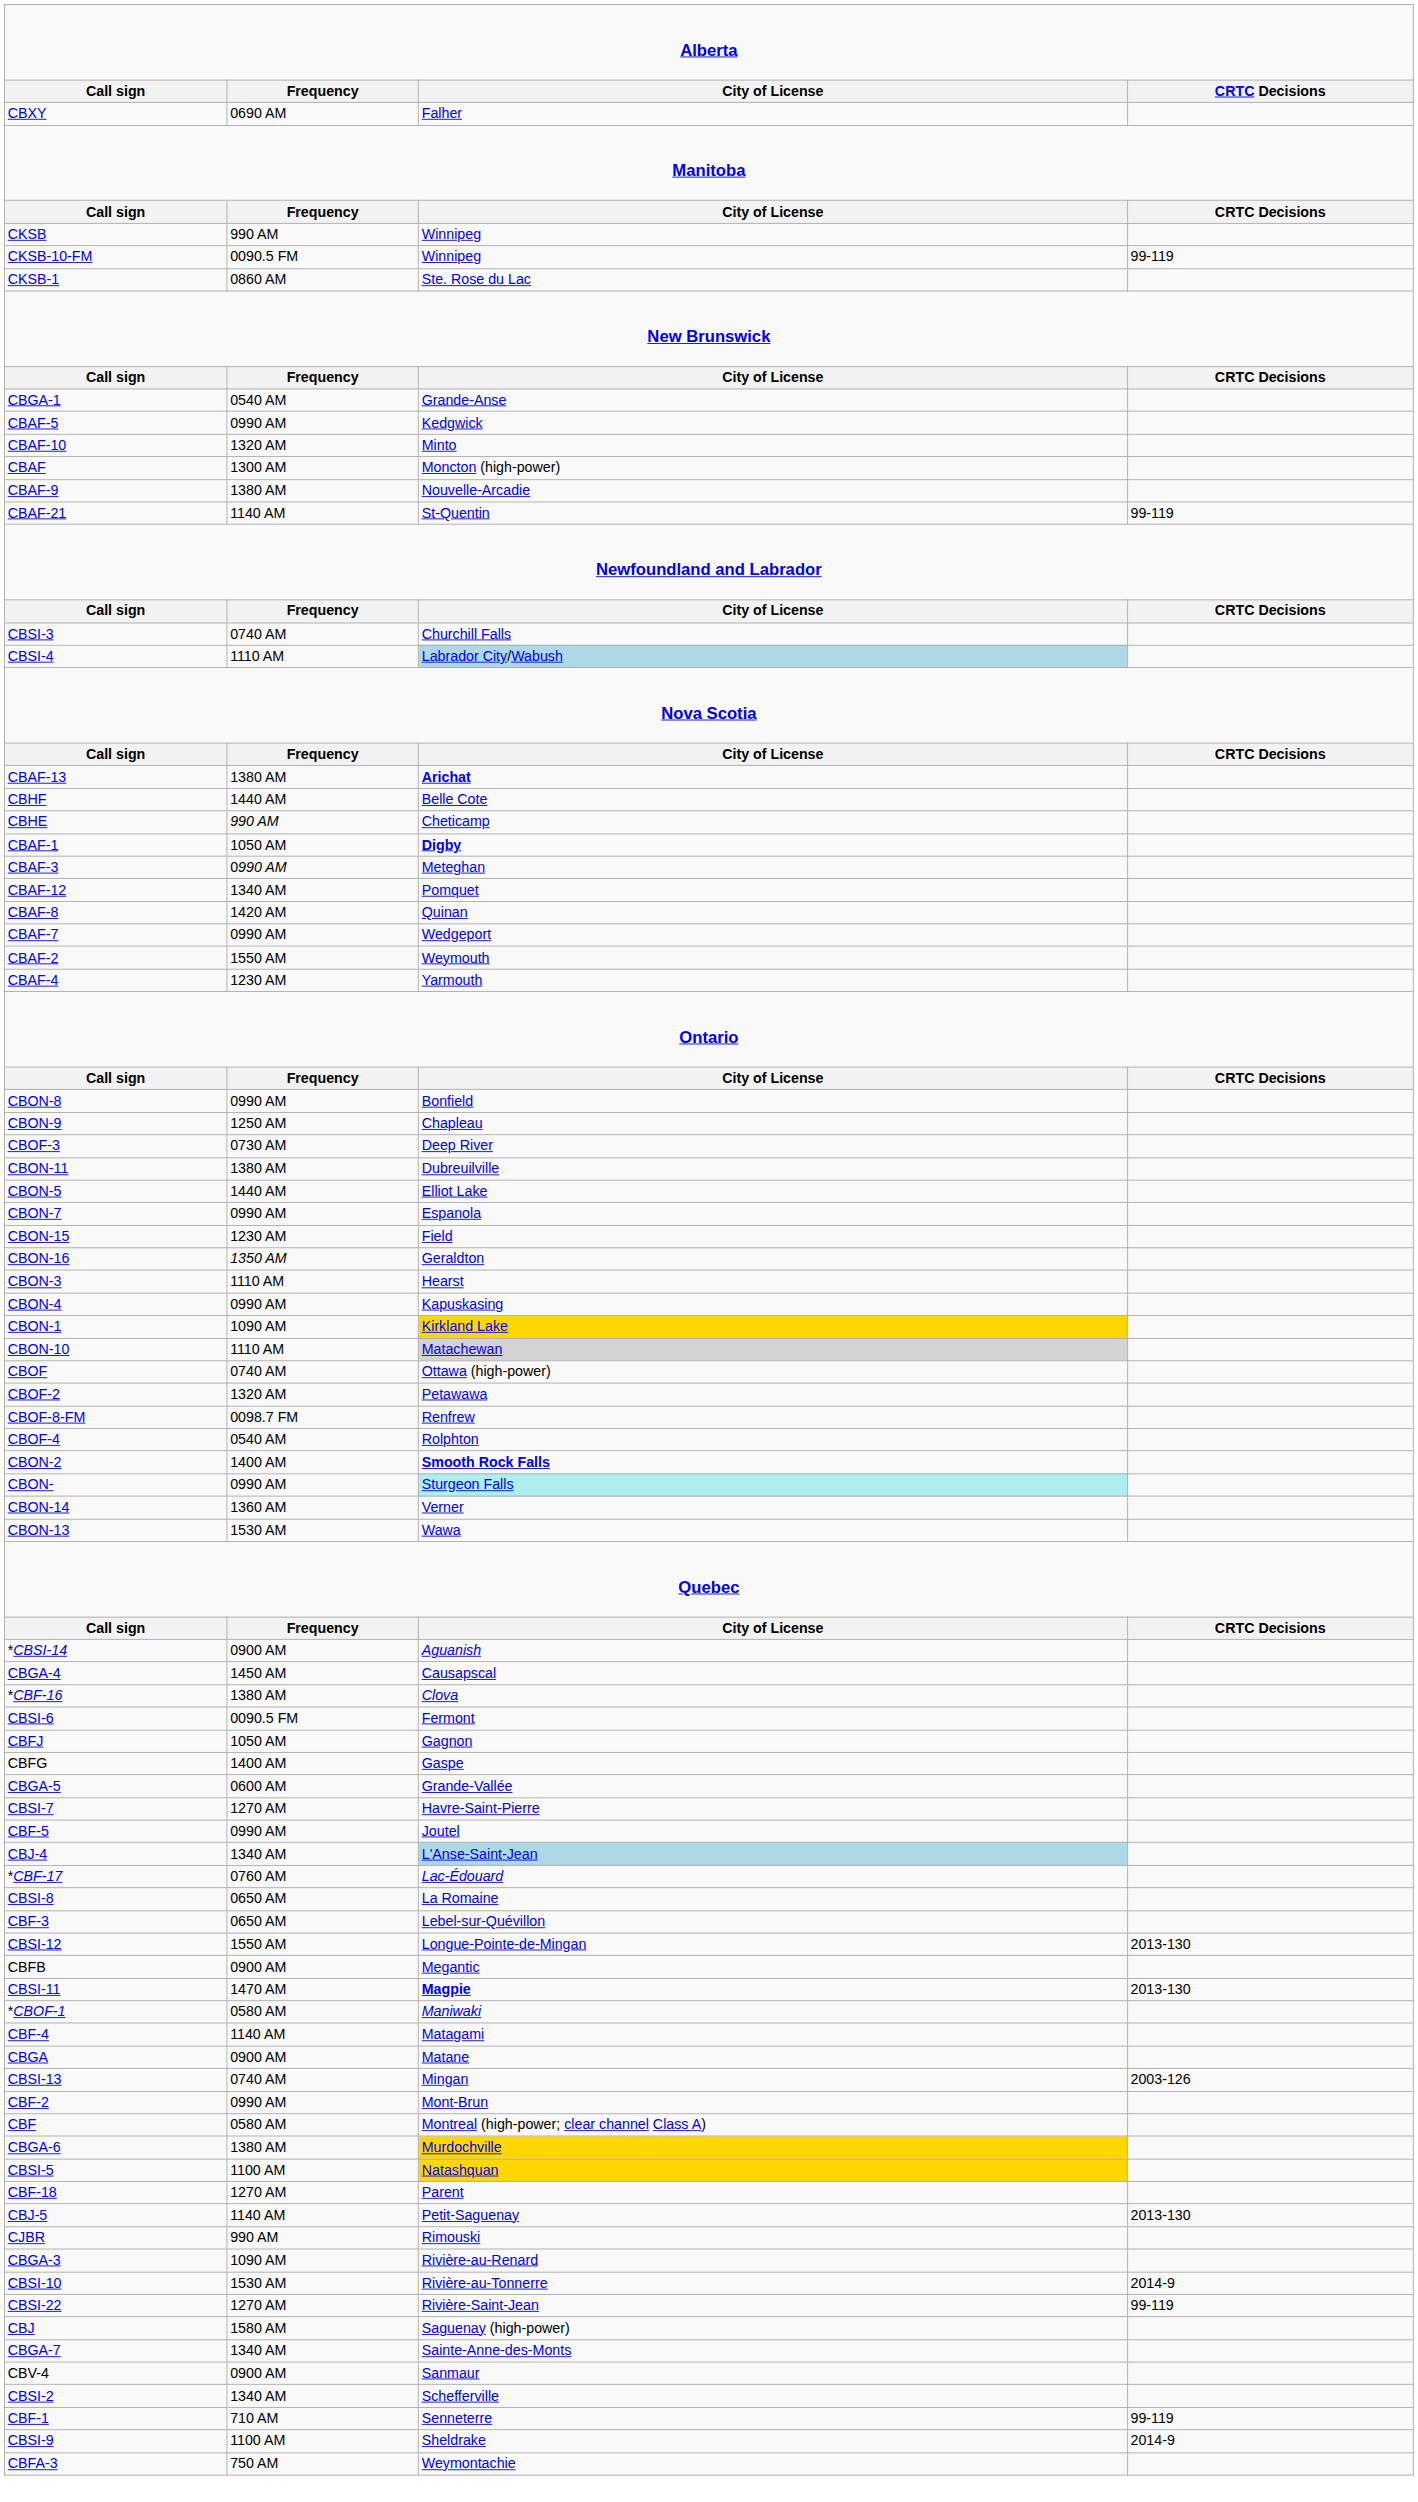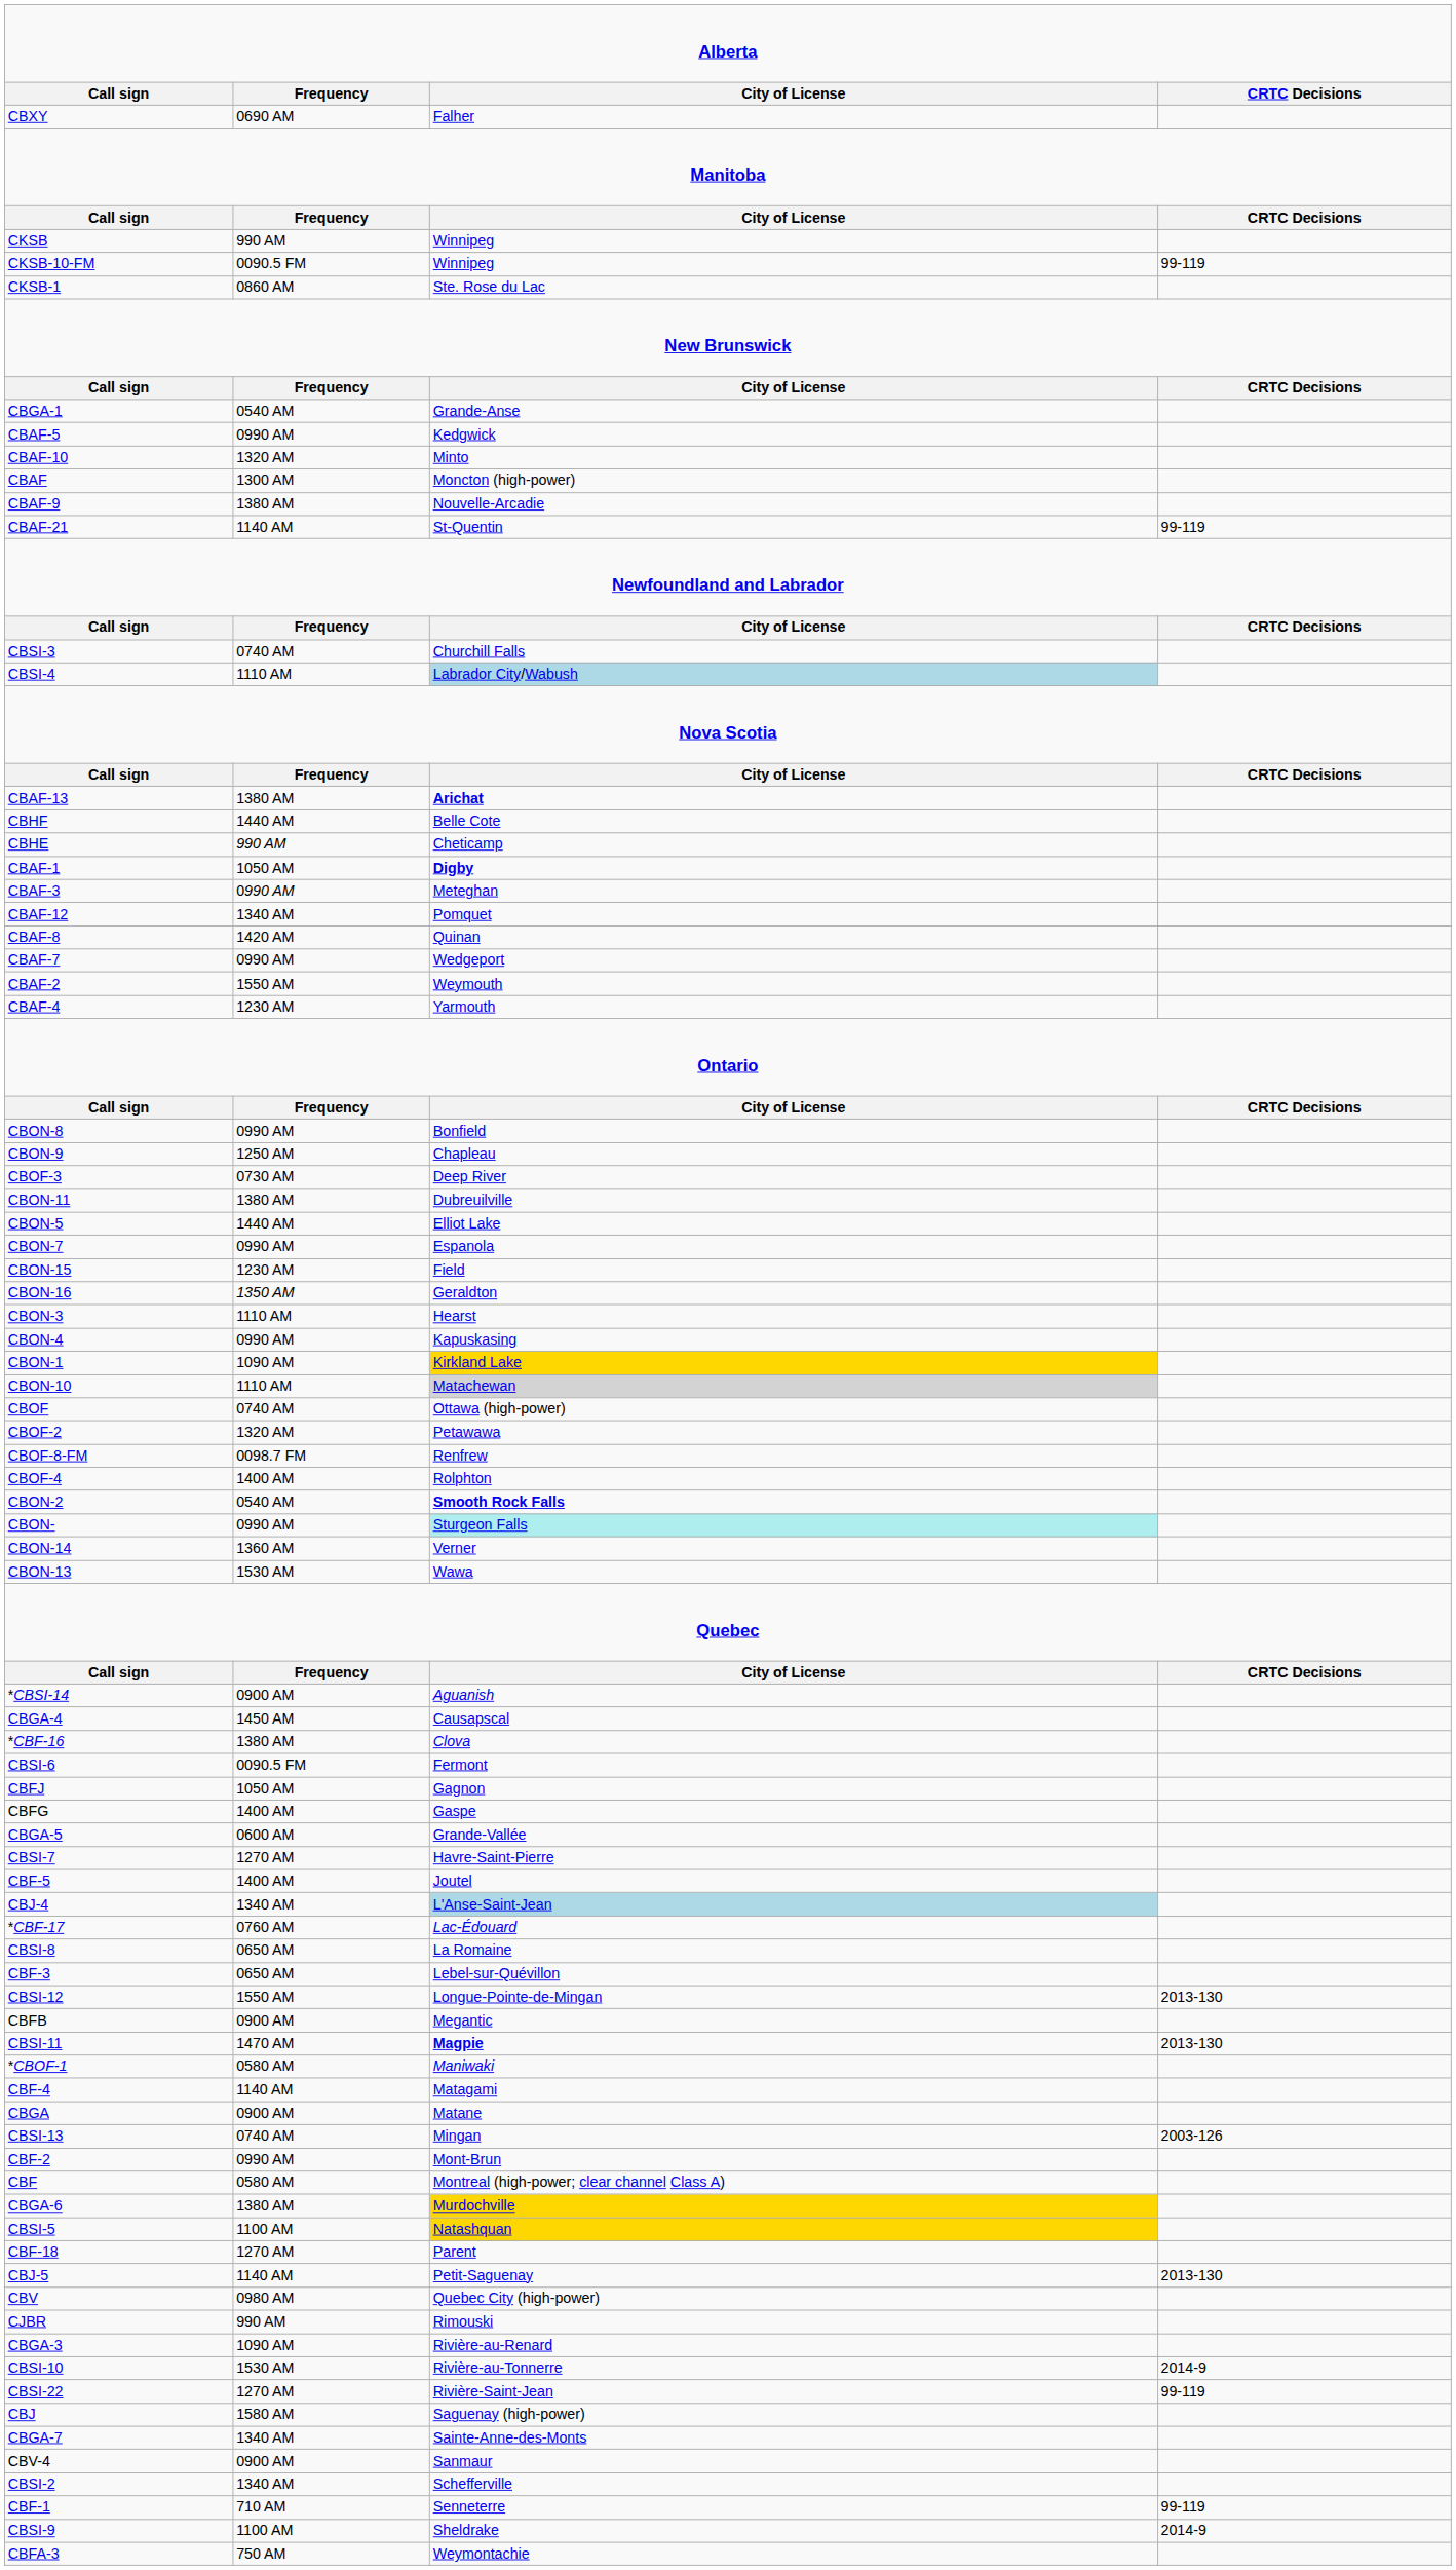CBOF-4 | column 2: 0540 AM -> 1400 AM
CBON-2 | column 2: 1400 AM -> 0540 AM
CBF-5 | column 2: 0990 AM -> 1400 AM
+ row: CBV | 0980 AM | Quebec City (high-power)
